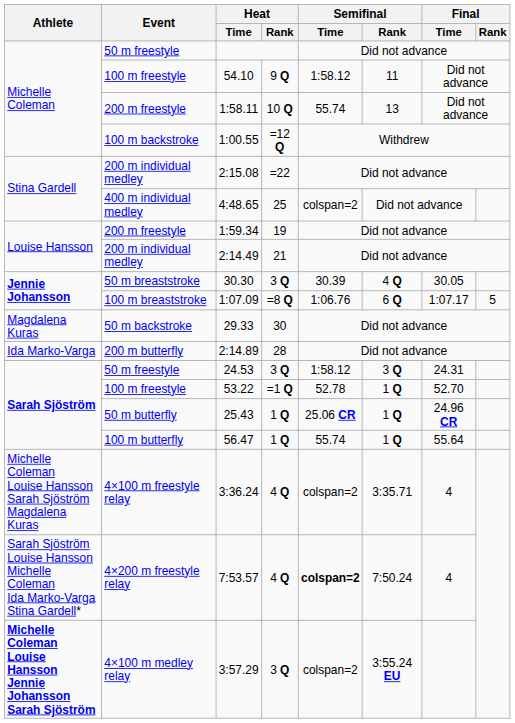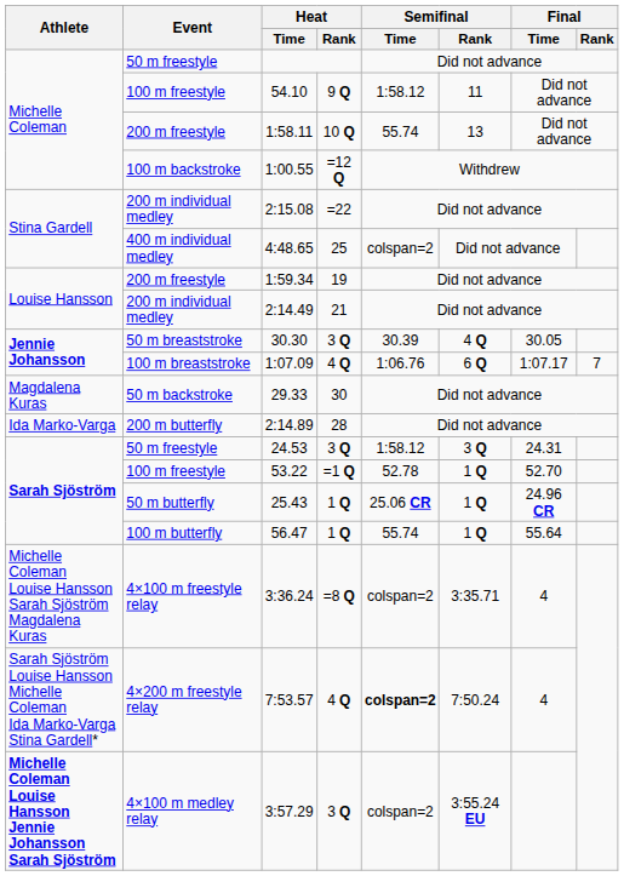1:07.09 | Heat / Rank: =8 Q -> 4 Q
1:07.09 | Final / Rank: 5 -> 7
3:36.24 | Heat / Rank: 4 Q -> =8 Q
